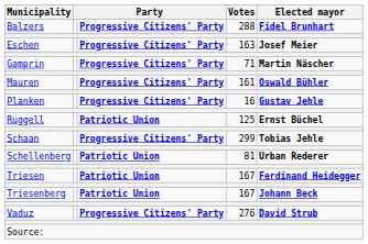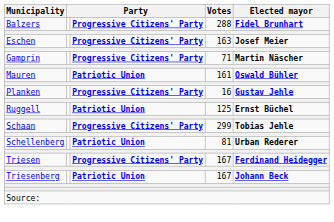Mauren | column 3: Progressive Citizens' Party -> Patriotic Union
Triesen | column 3: Patriotic Union -> Progressive Citizens' Party
- row: Vaduz | Progressive Citizens' Party | 276 | David Strub
